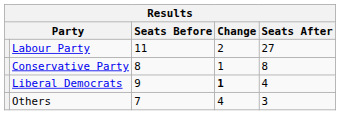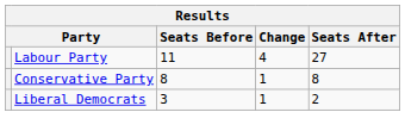Labour Party | Change: 2 -> 4
Liberal Democrats | Seats Before: 9 -> 3
Liberal Democrats | Change: bold -> normal
Liberal Democrats | Seats After: 4 -> 2
- row: Others | 7 | 4 | 3
